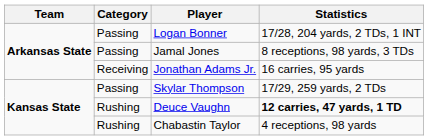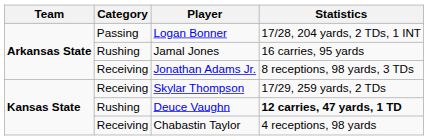Jamal Jones | Category: Passing -> Rushing
Jamal Jones | Statistics: 8 receptions, 98 yards, 3 TDs -> 16 carries, 95 yards
Jonathan Adams Jr. | Statistics: 16 carries, 95 yards -> 8 receptions, 98 yards, 3 TDs
Skylar Thompson | Category: Passing -> Receiving
Chabastin Taylor | Category: Rushing -> Receiving
